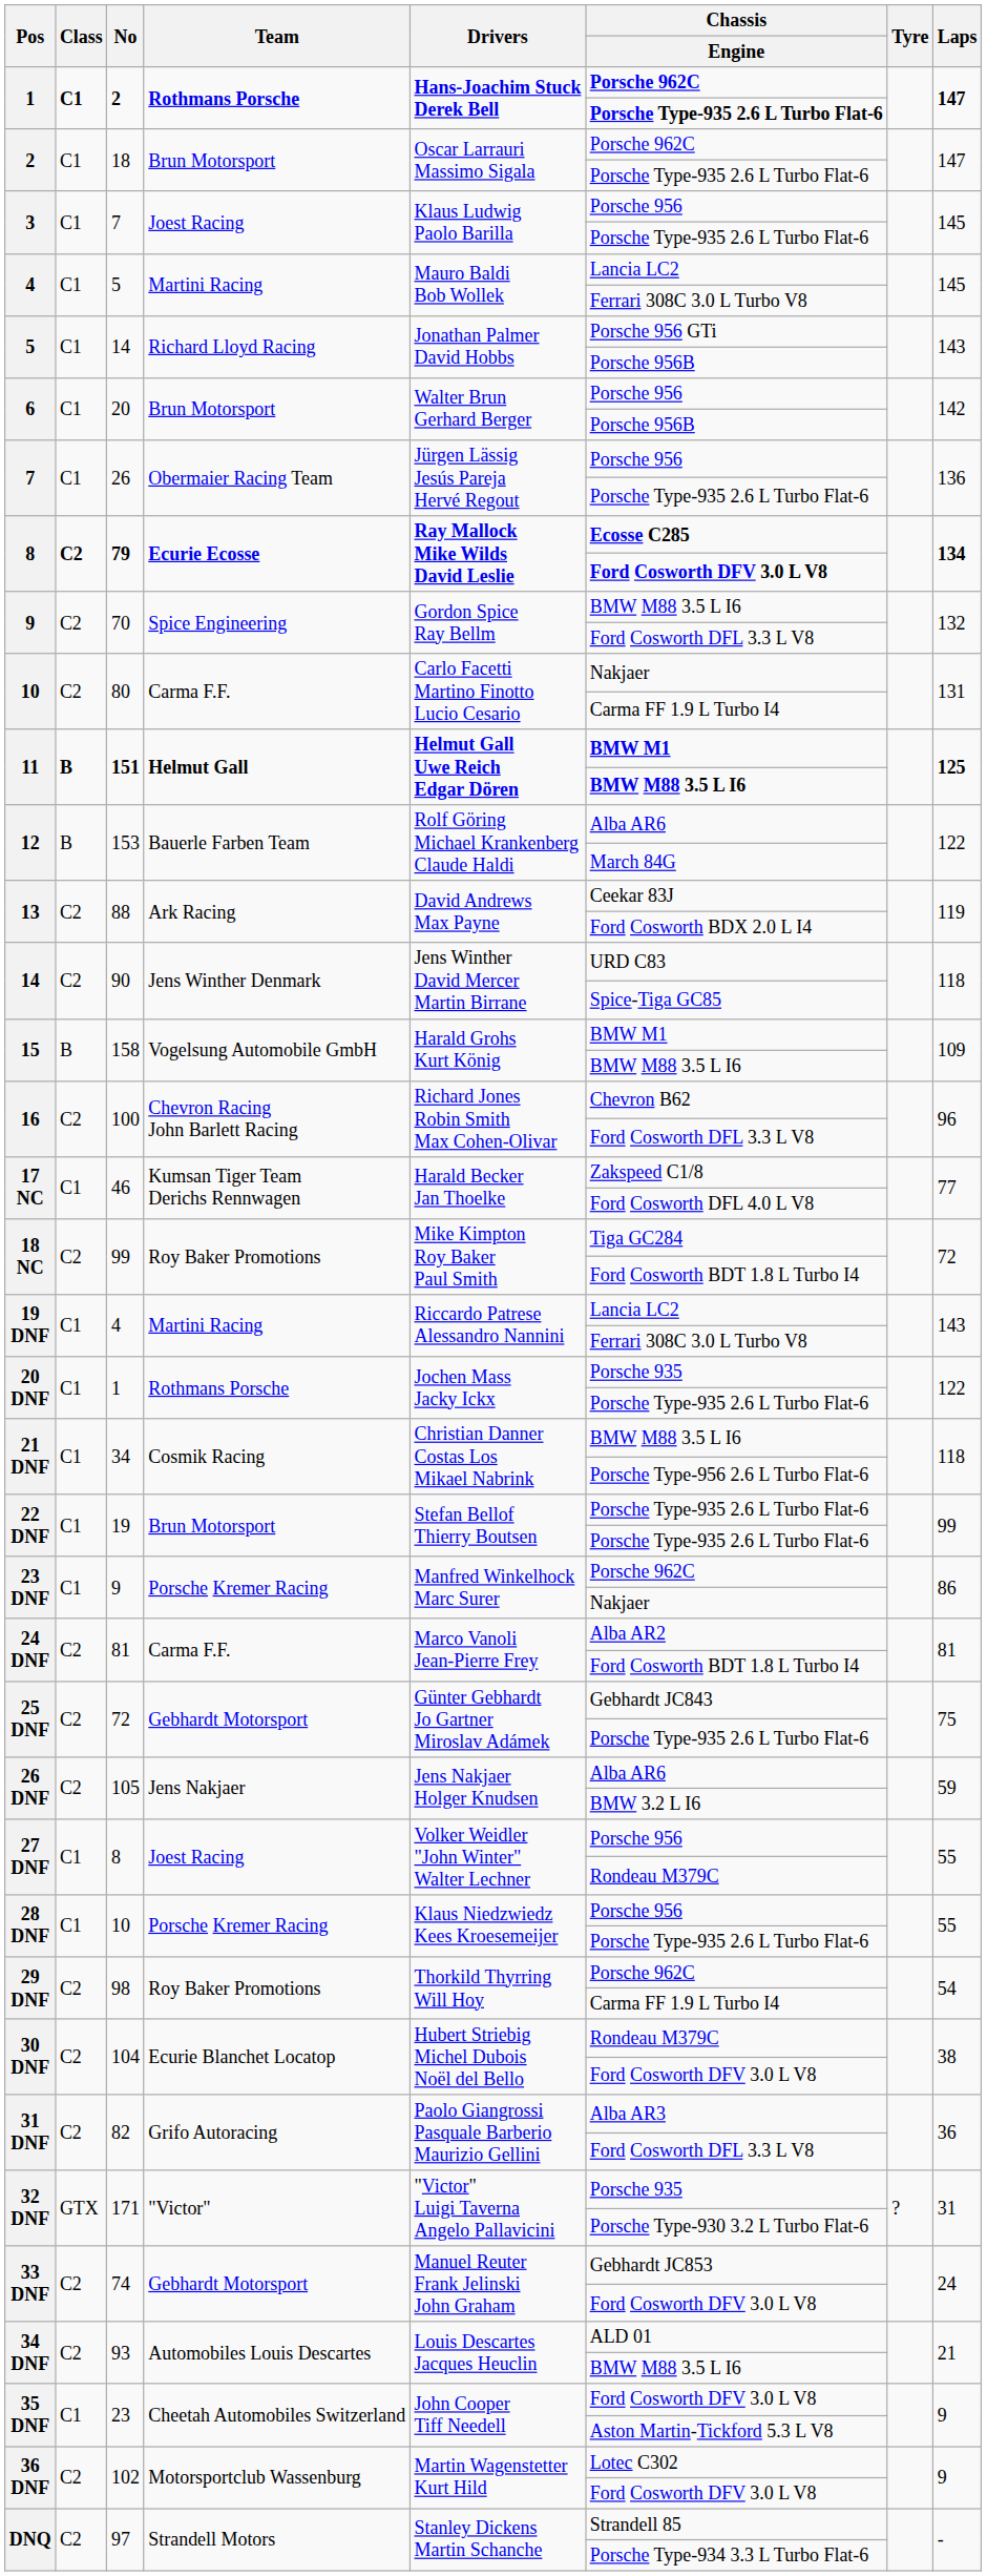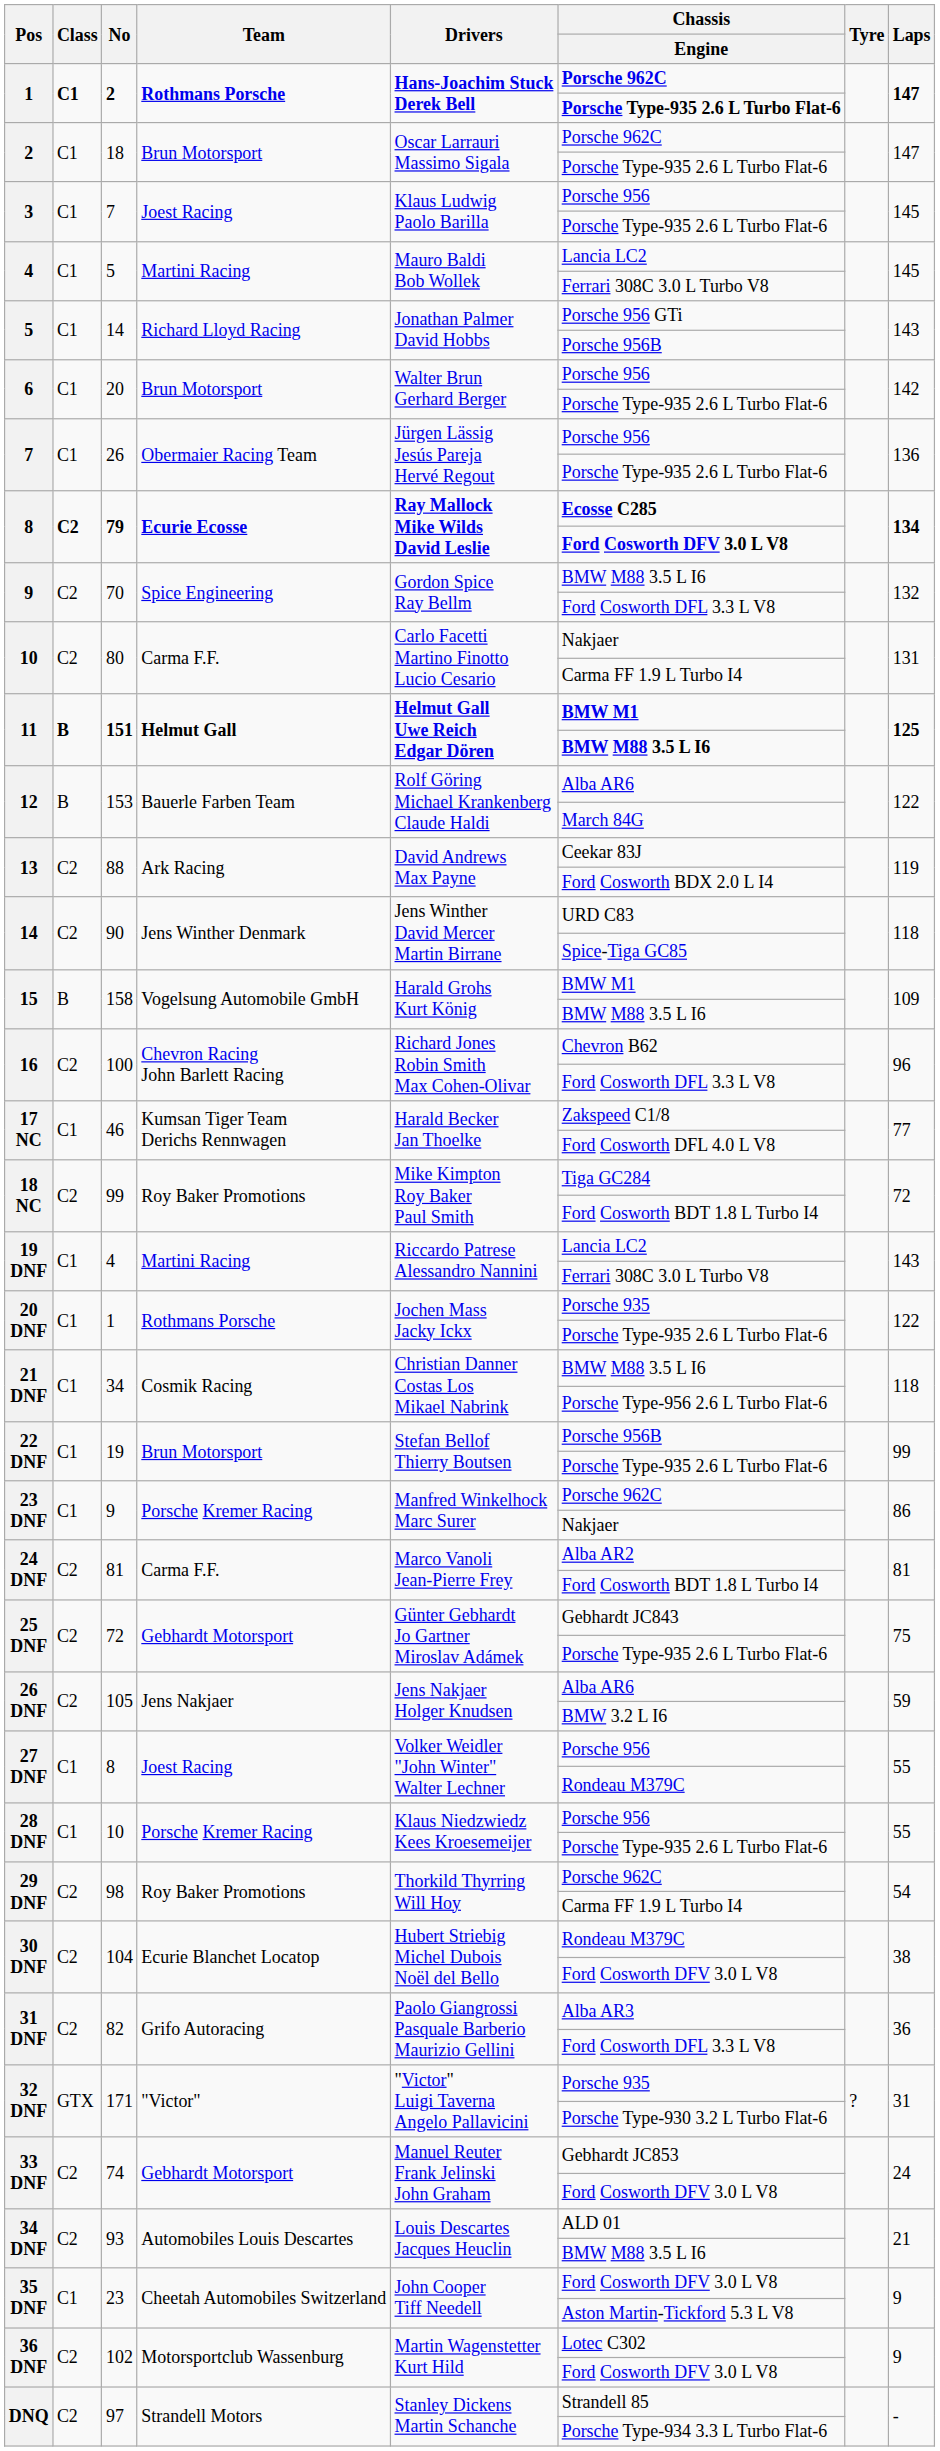row 14 | Chassis / Engine: Porsche 956B -> Porsche Type-935 2.6 L Turbo Flat-6
row 45 | Chassis / Engine: Porsche Type-935 2.6 L Turbo Flat-6 -> Porsche 956B
